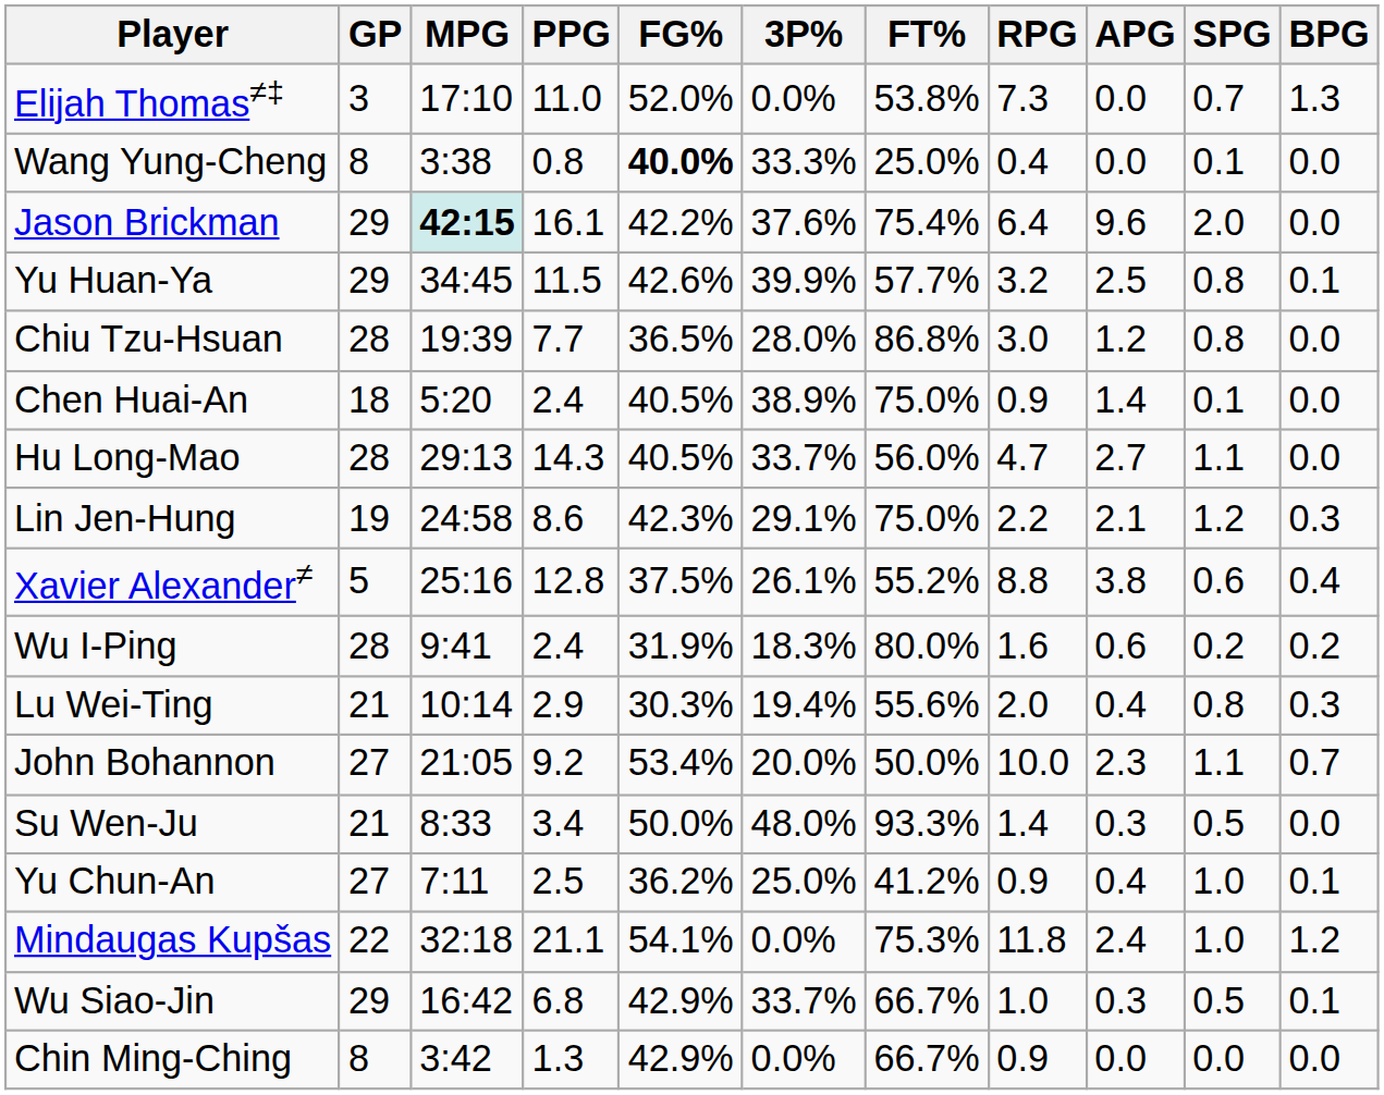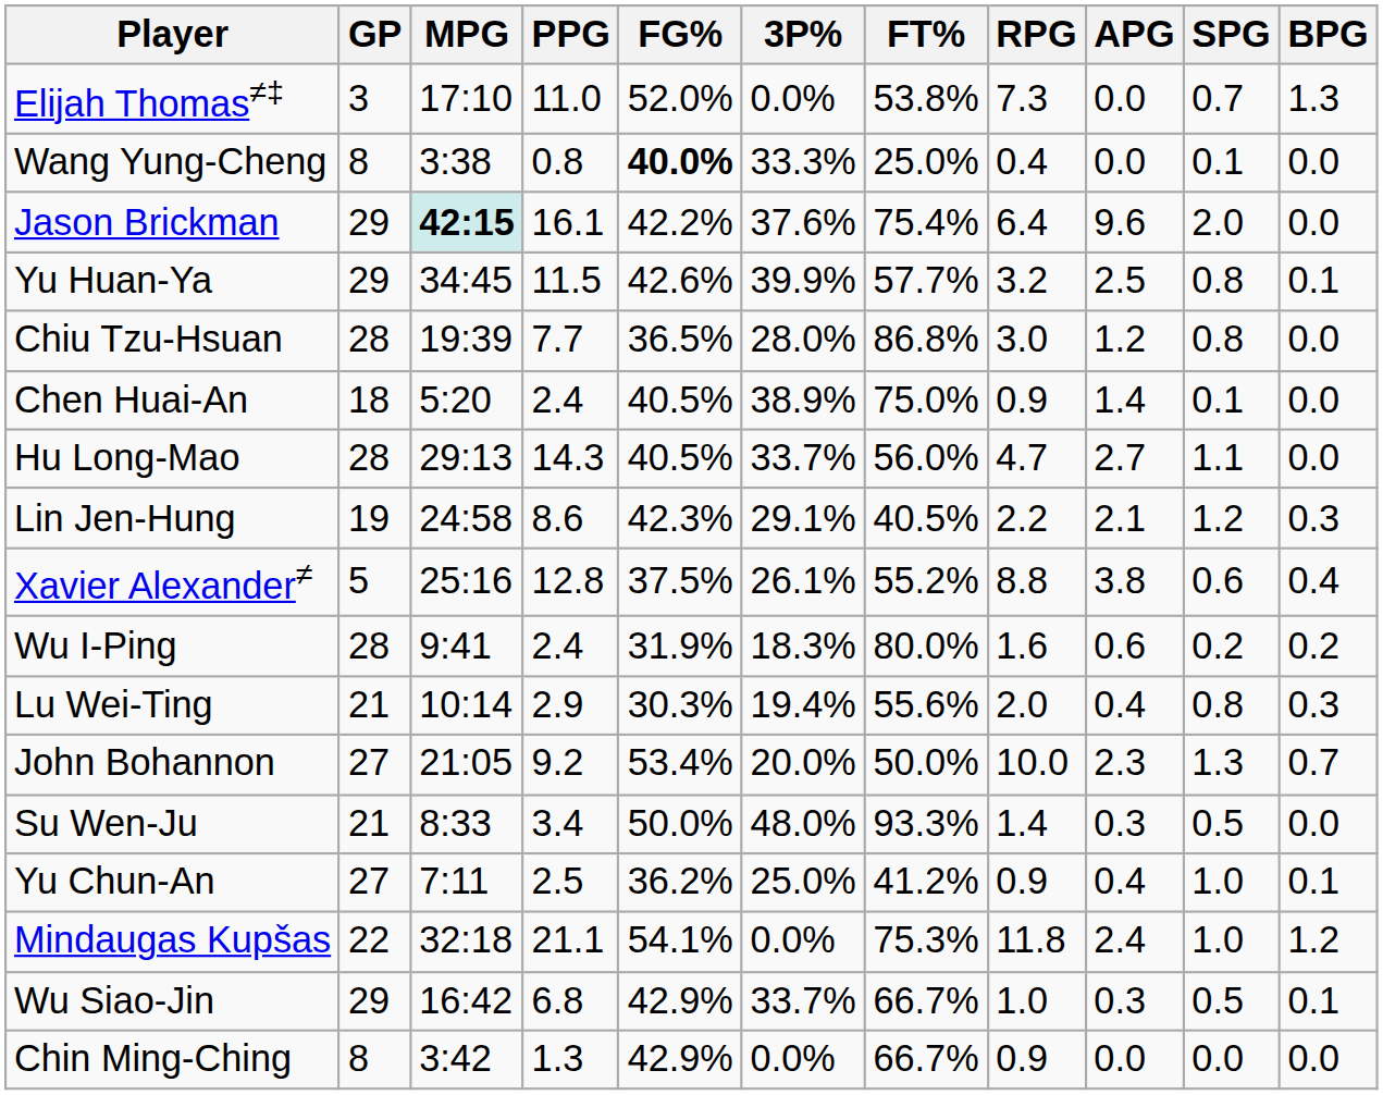Lin Jen-Hung | FT%: 75.0% -> 40.5%
John Bohannon | SPG: 1.1 -> 1.3
